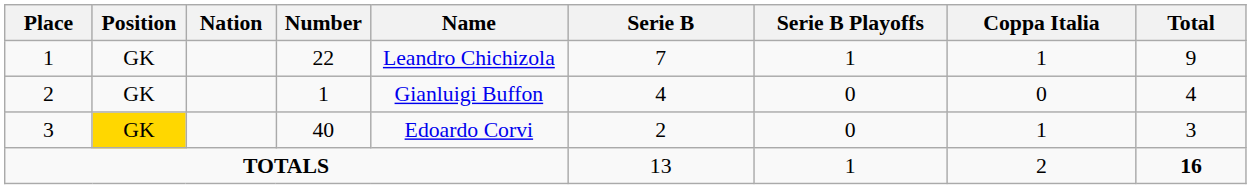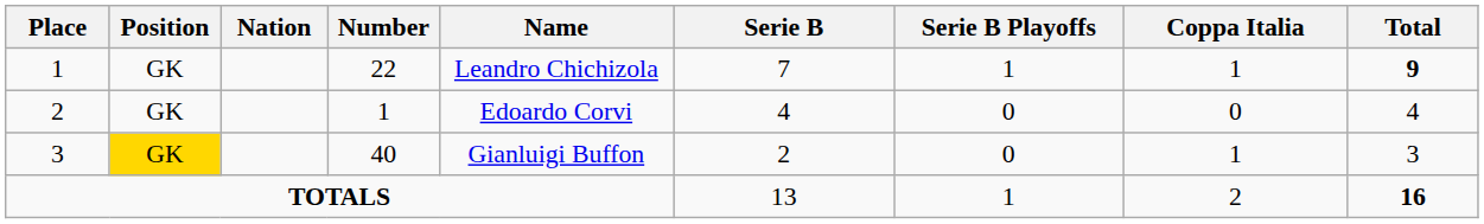row 2 | Total: normal -> bold
row 3 | Name: Gianluigi Buffon -> Edoardo Corvi
row 4 | Name: Edoardo Corvi -> Gianluigi Buffon
